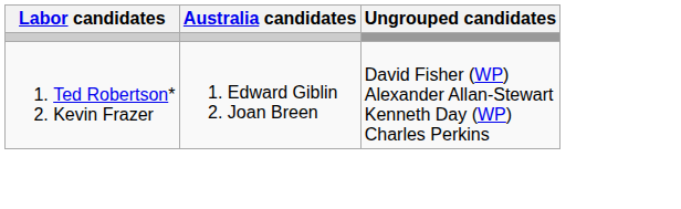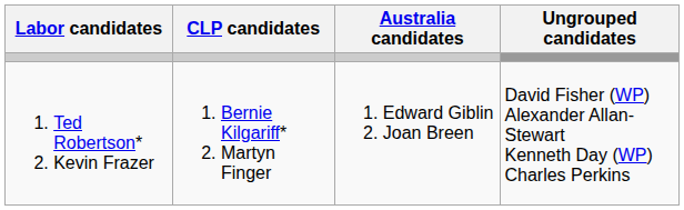+ column: CLP candidates | Bernie Kilgariff* Martyn Finger
